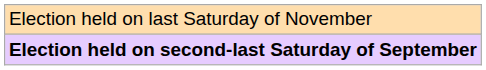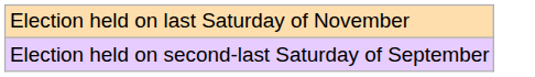row 2 | column 1: bold -> normal
